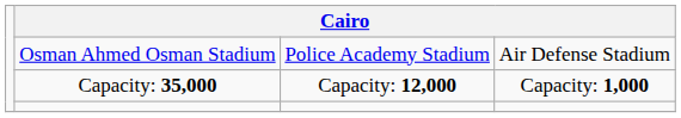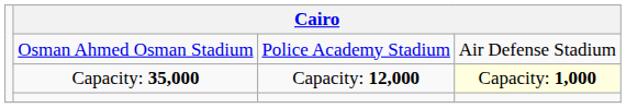Capacity: 35,000 | column 4: no background -> lightyellow background
